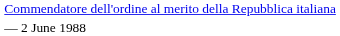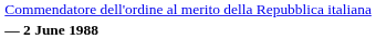— 2 June 1988 | column 1: normal -> bold
